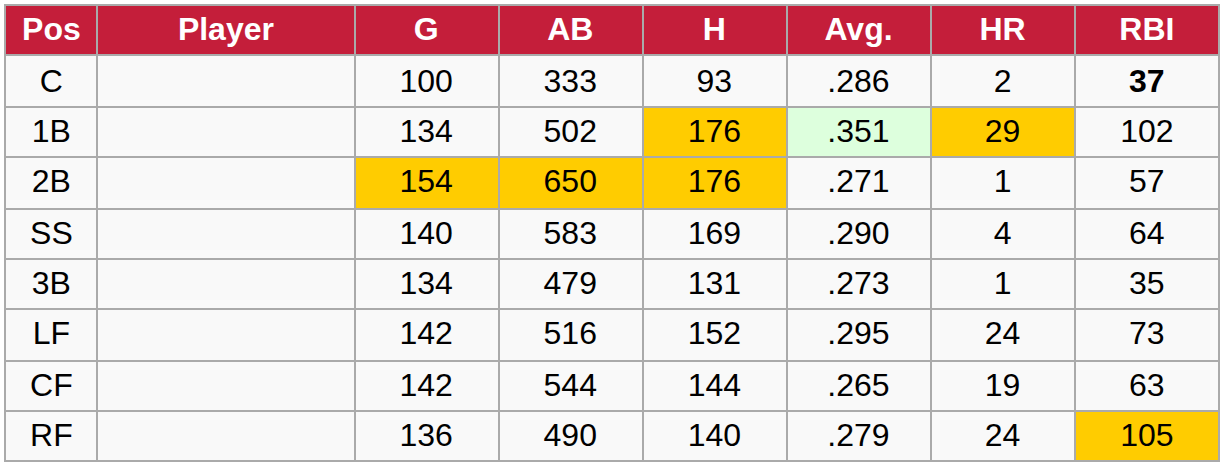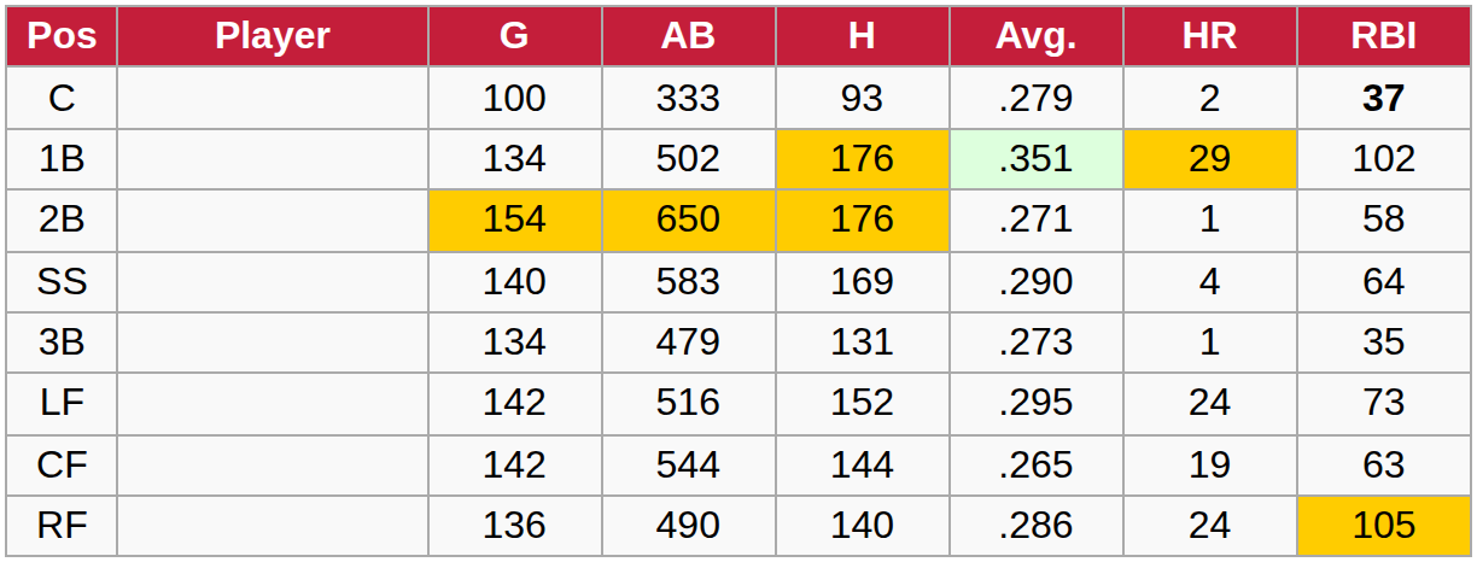C | Avg.: .286 -> .279
2B | RBI: 57 -> 58
RF | Avg.: .279 -> .286
